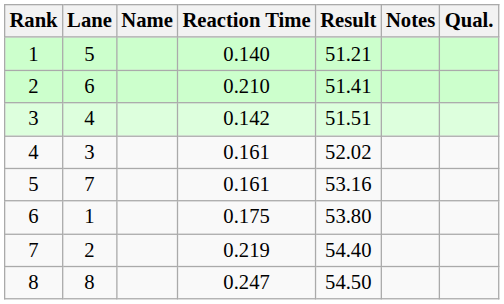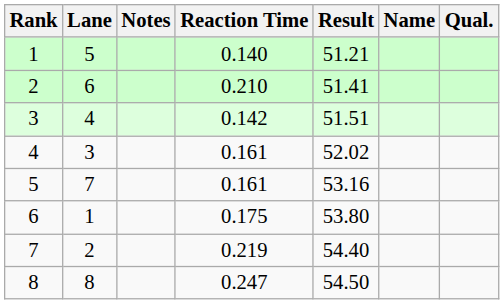columns swapped: Name <-> Notes
